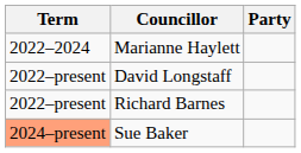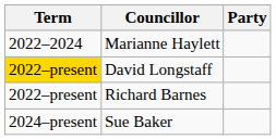David Longstaff | Term: no background -> gold background
Sue Baker | Term: lightsalmon background -> no background
